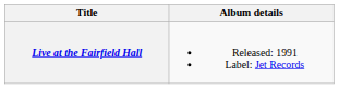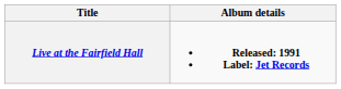Live at the Fairfield Hall | Album details: normal -> bold
